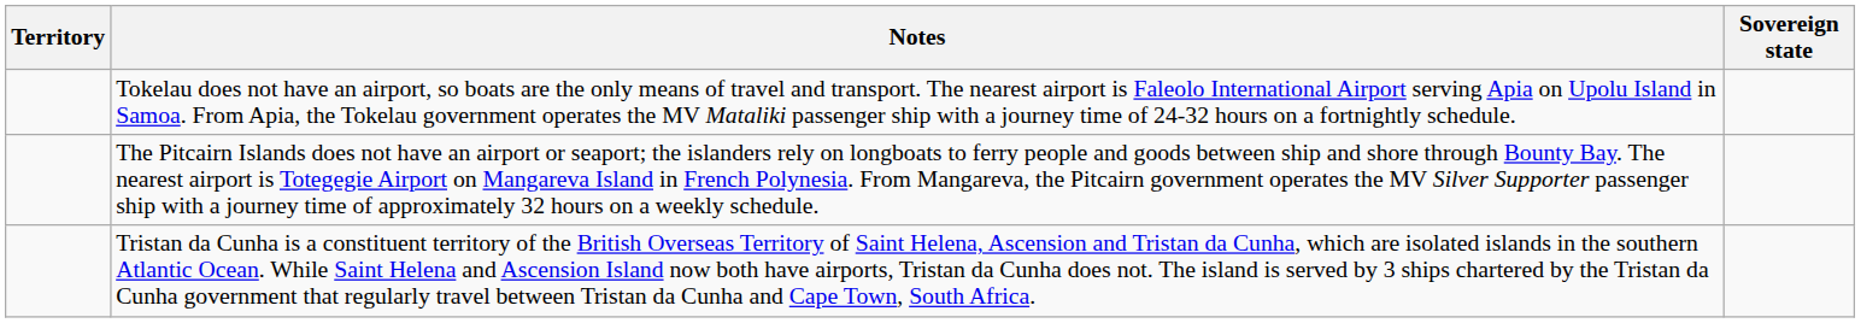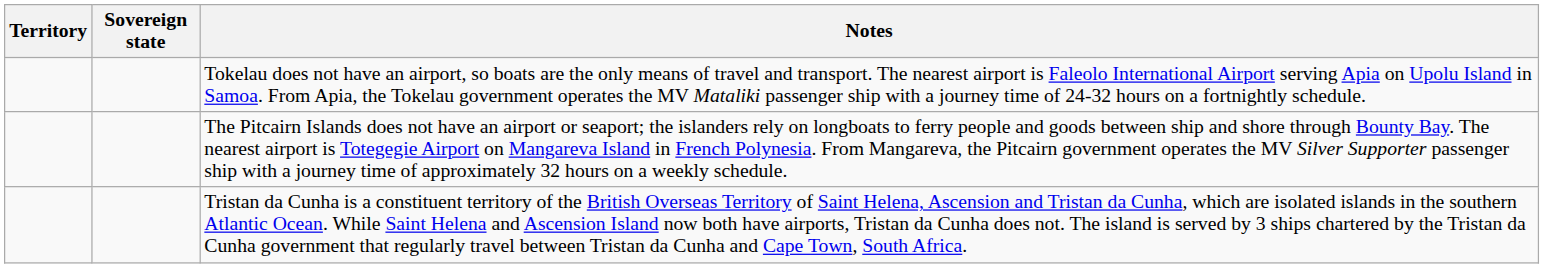columns swapped: Sovereign state <-> Notes
